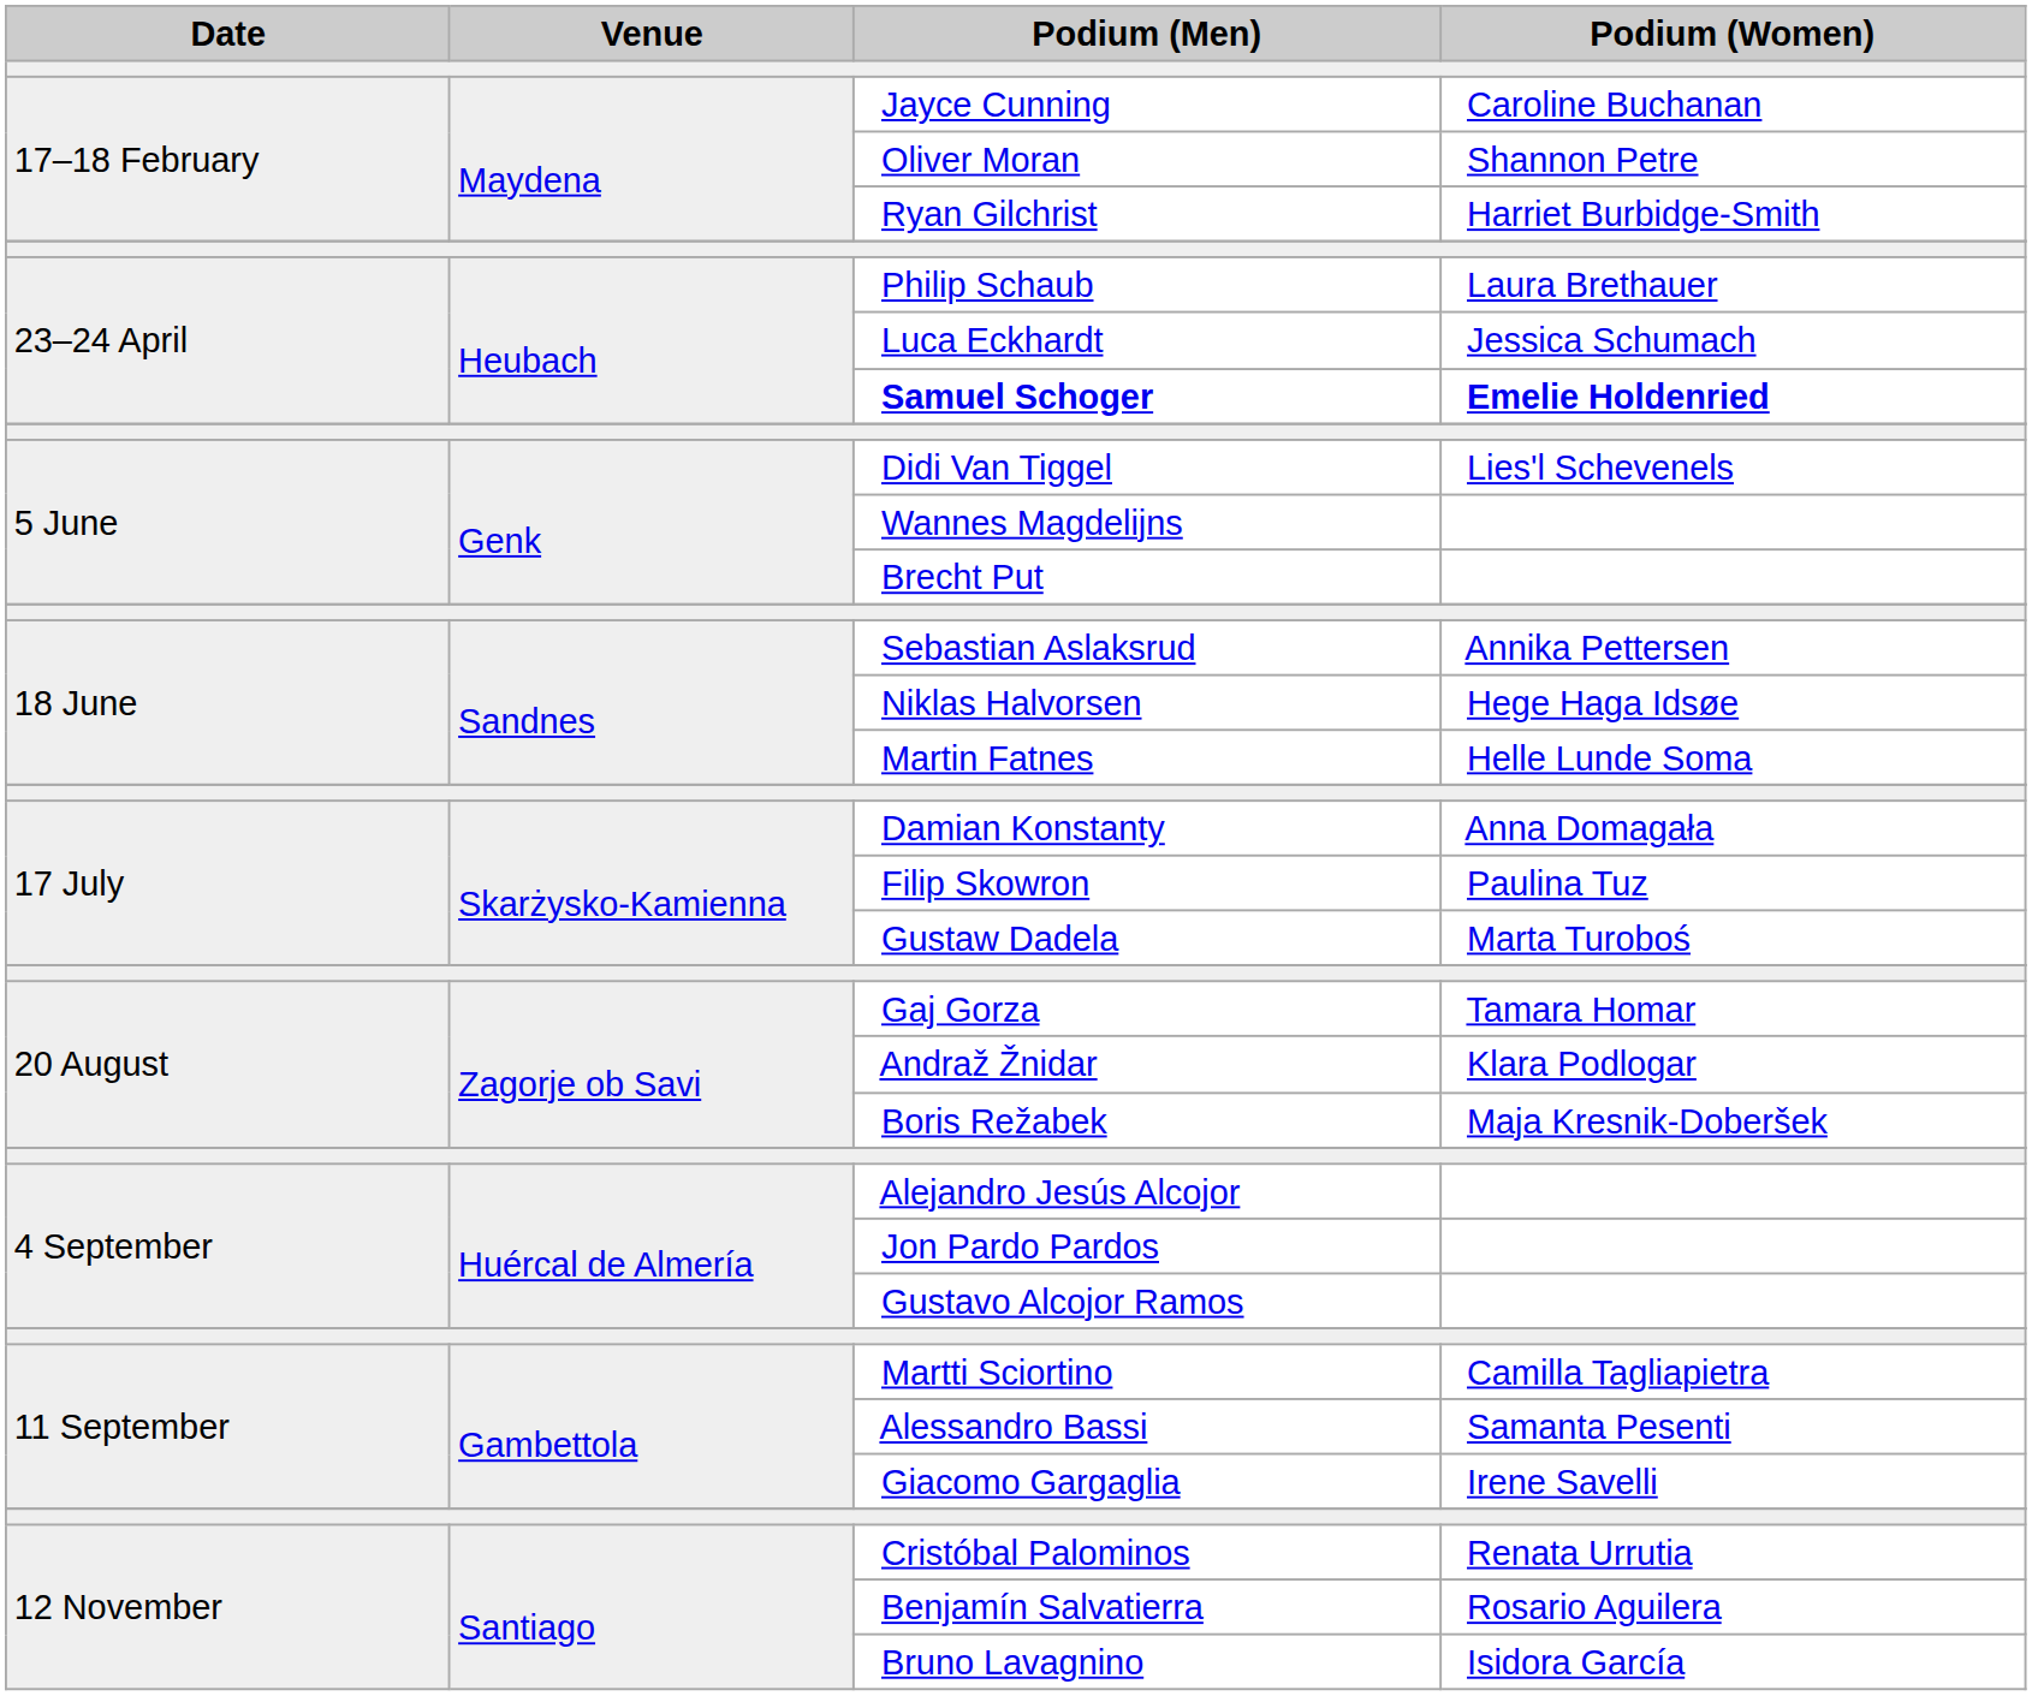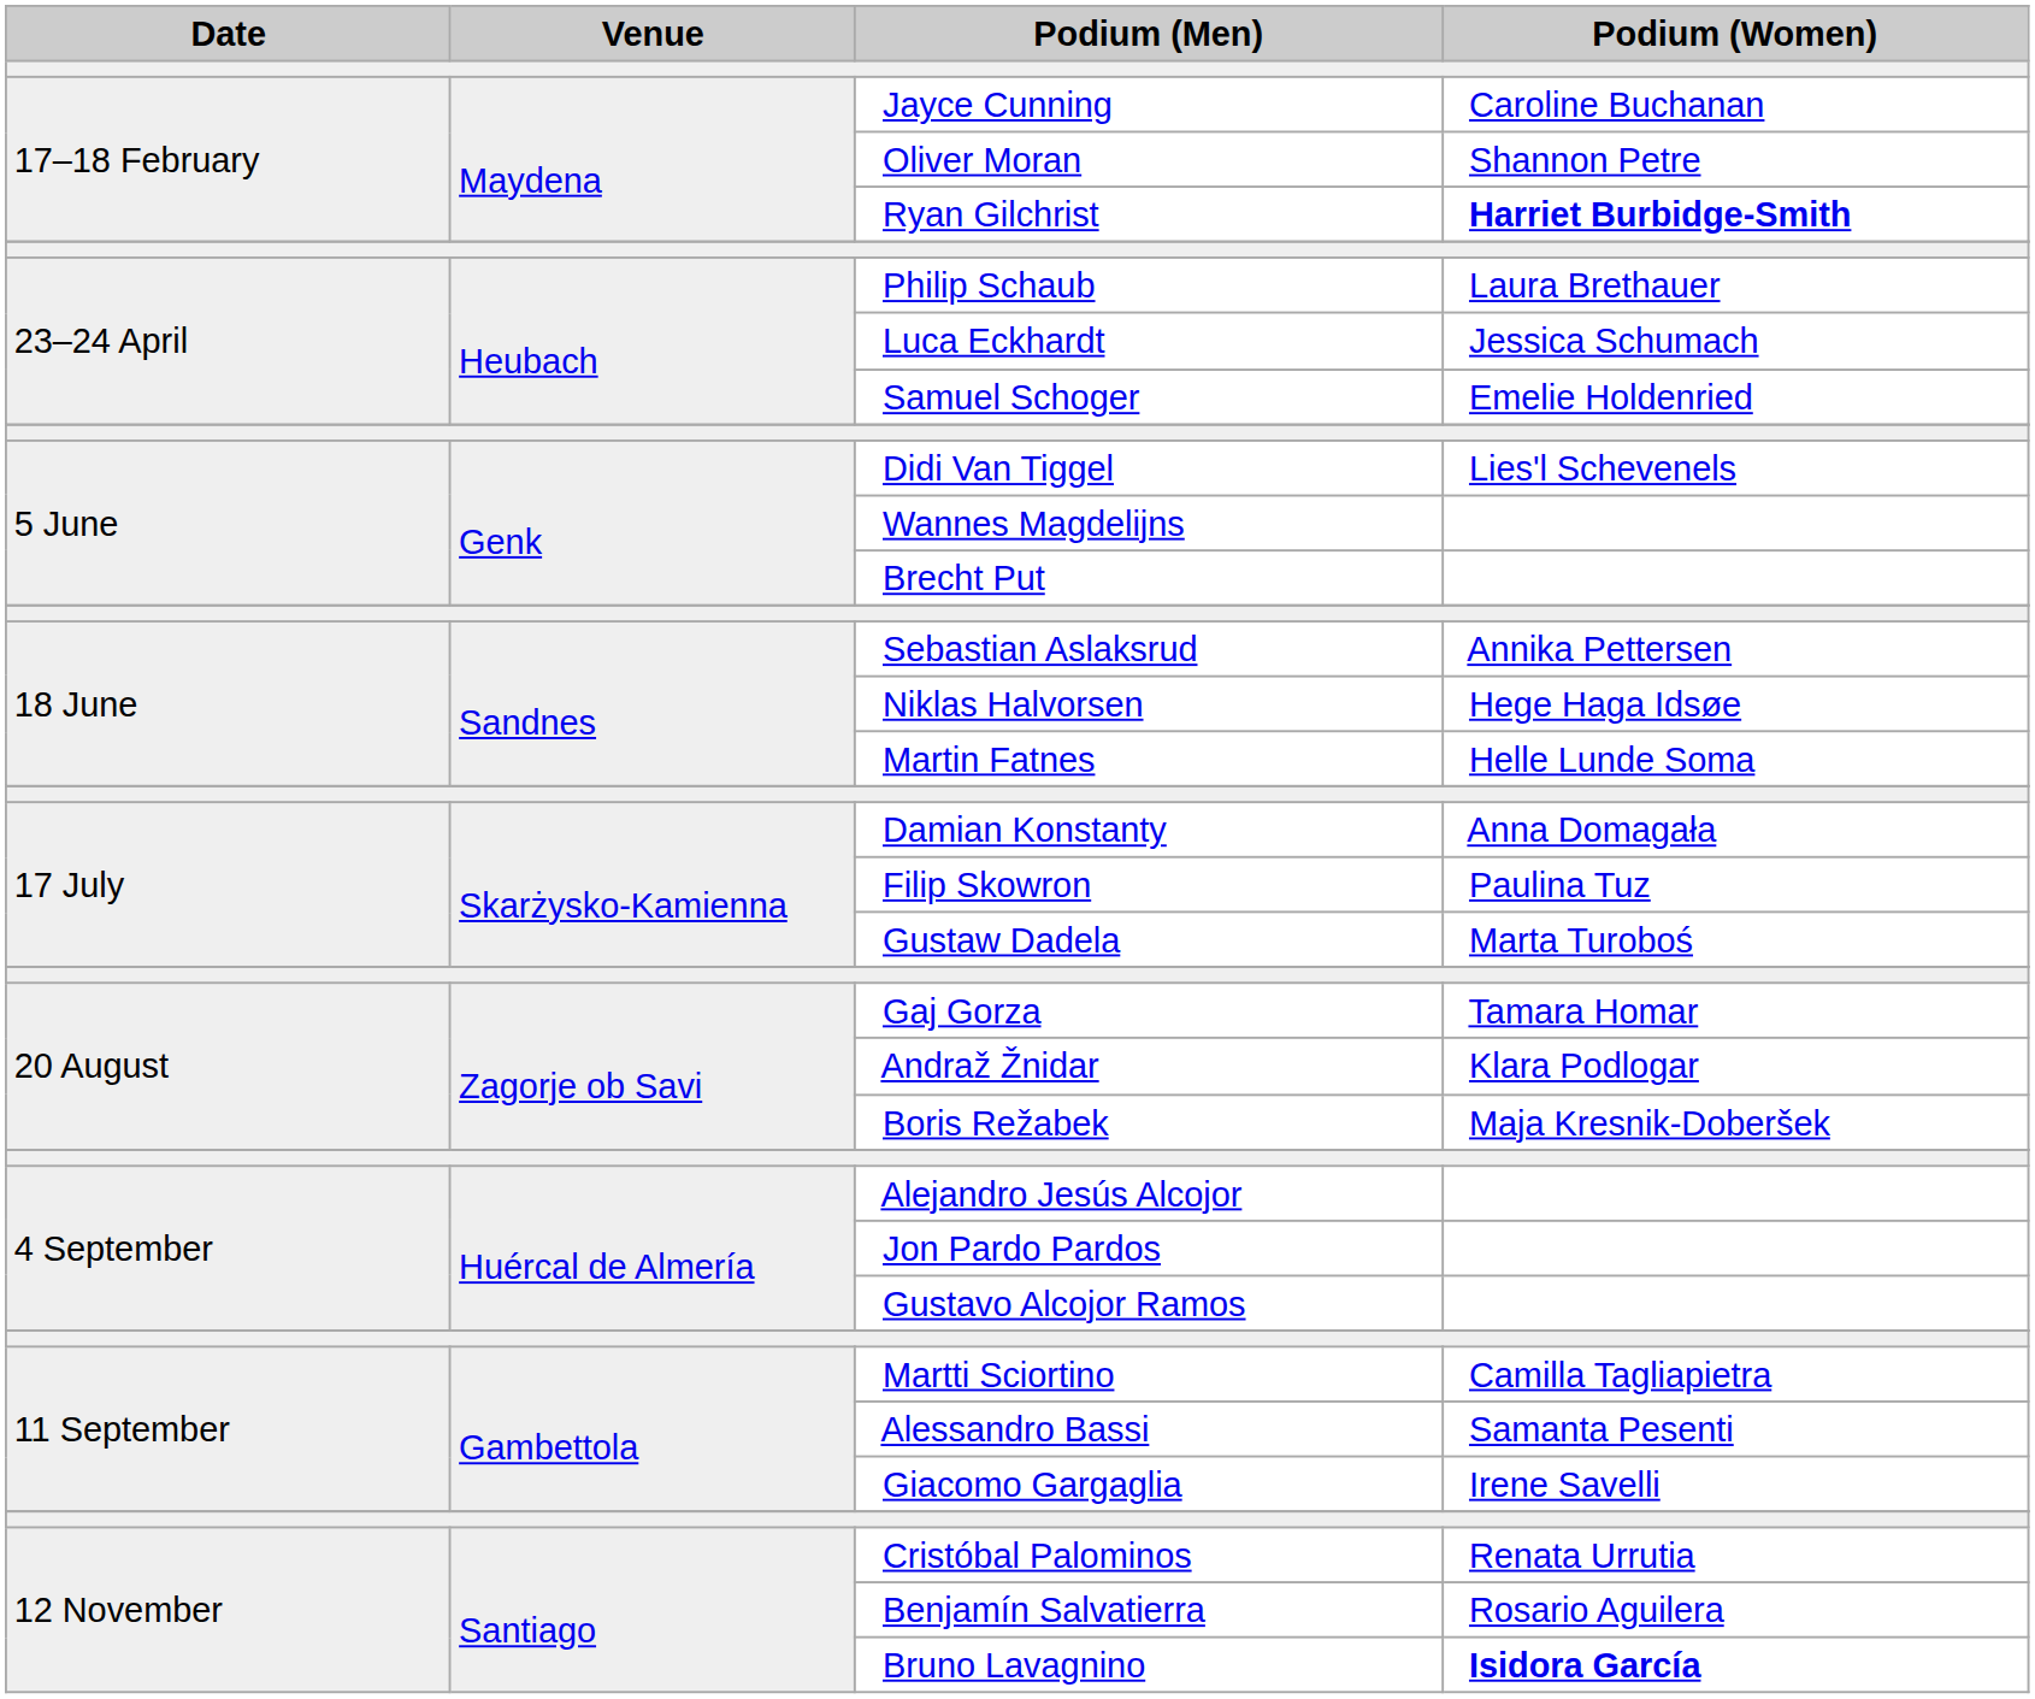Ryan Gilchrist | Podium (Women): normal -> bold
Samuel Schoger | Podium (Men): bold -> normal
Samuel Schoger | Podium (Women): bold -> normal
Bruno Lavagnino | Podium (Women): normal -> bold
